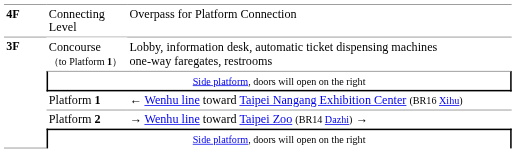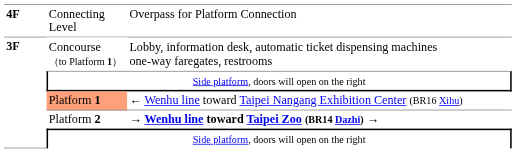Platform 1 | column 2: no background -> lightsalmon background
Platform 2 | column 3: normal -> bold
